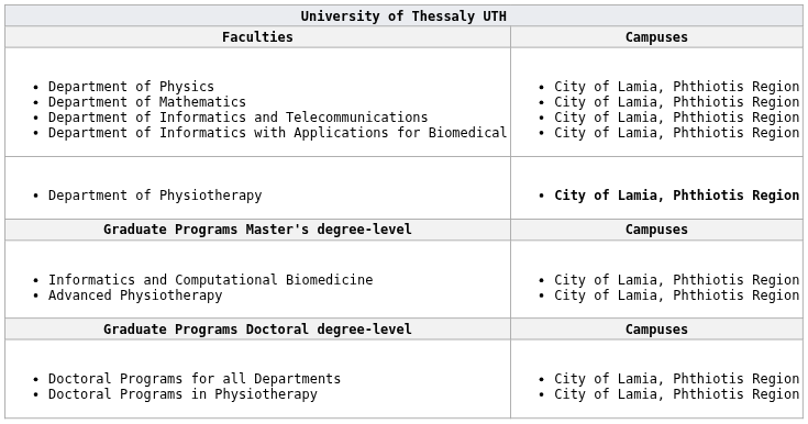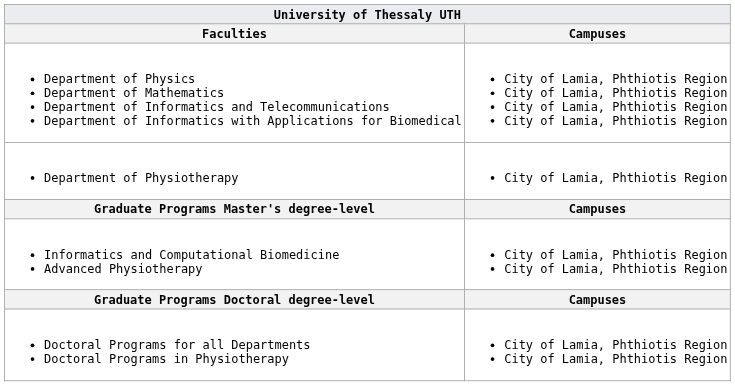Department of Physiotherapy | Campuses: bold -> normal
